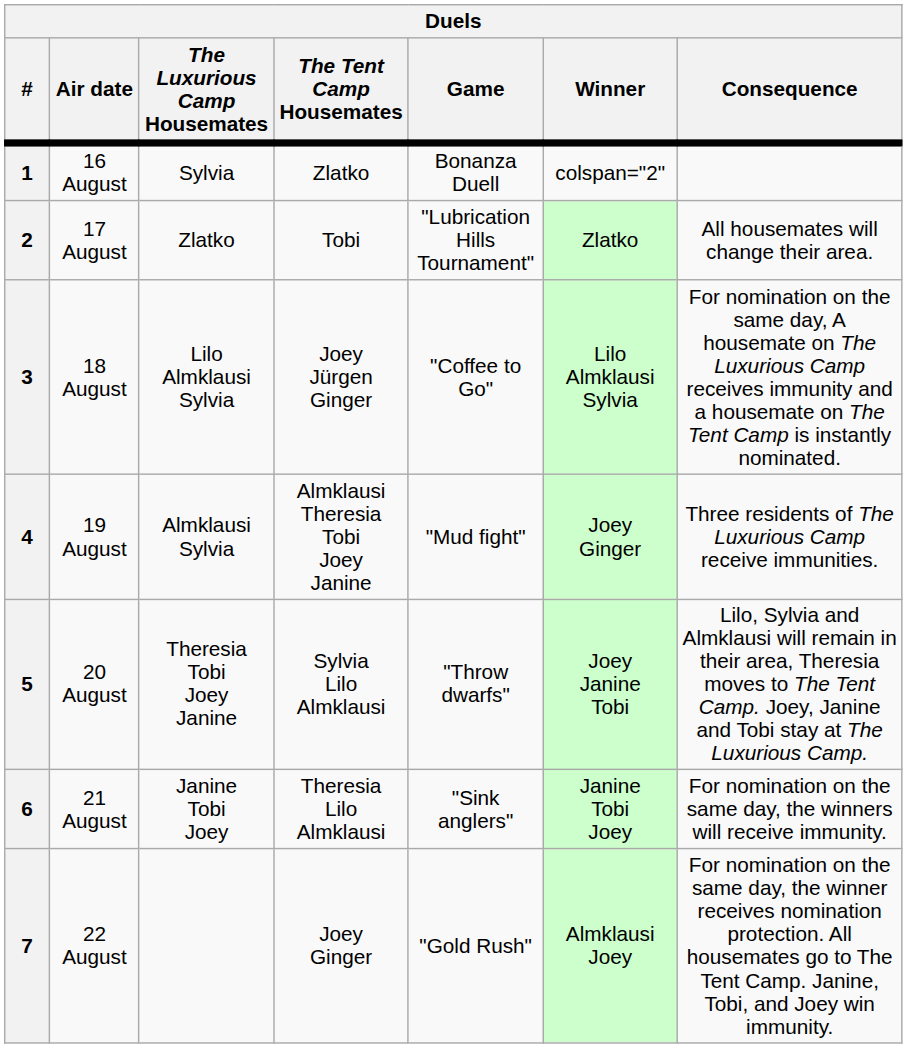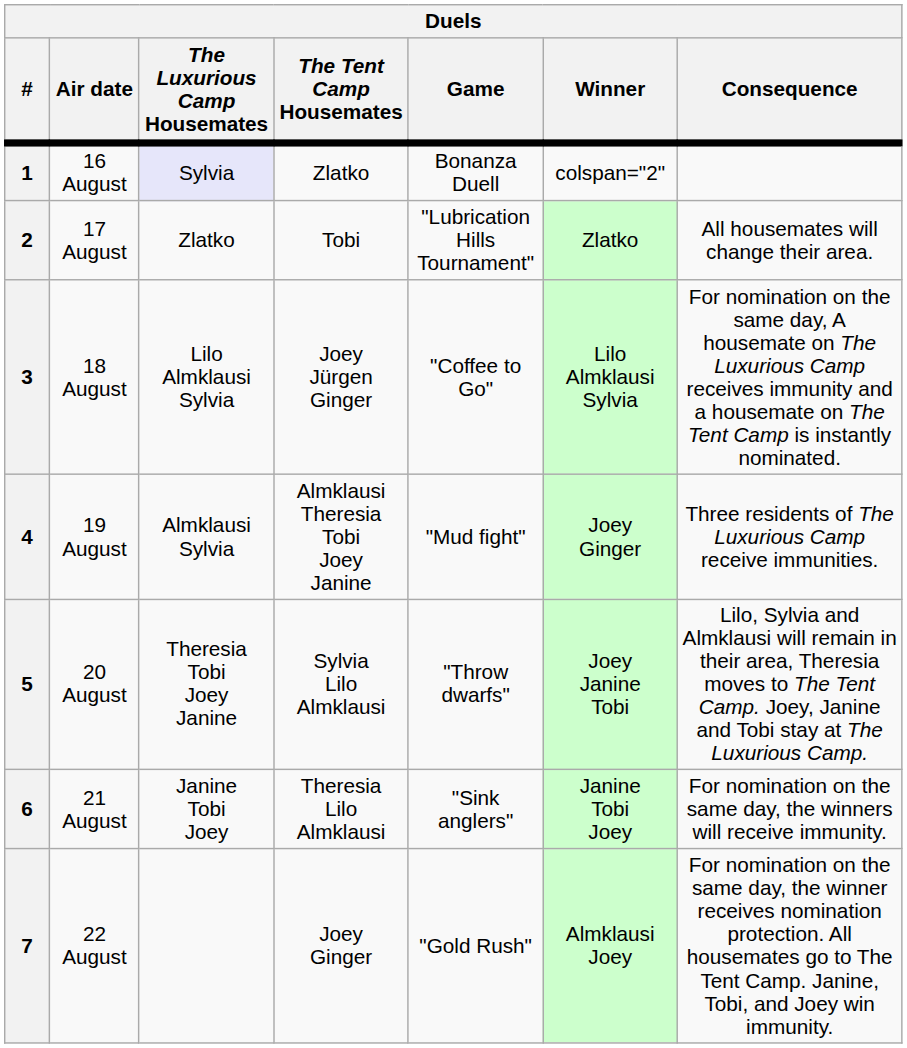1 | The Luxurious Camp Housemates: no background -> lavender background
